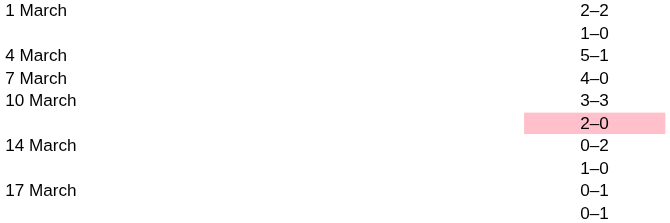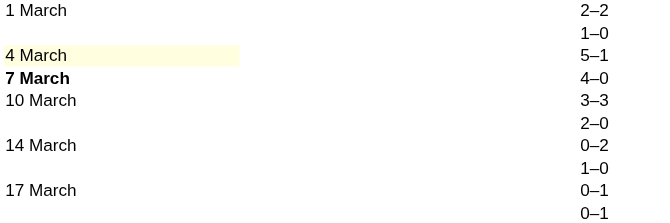5–1 | column 1: no background -> lightyellow background
4–0 | column 1: normal -> bold
2–0 | column 2: pink background -> no background
